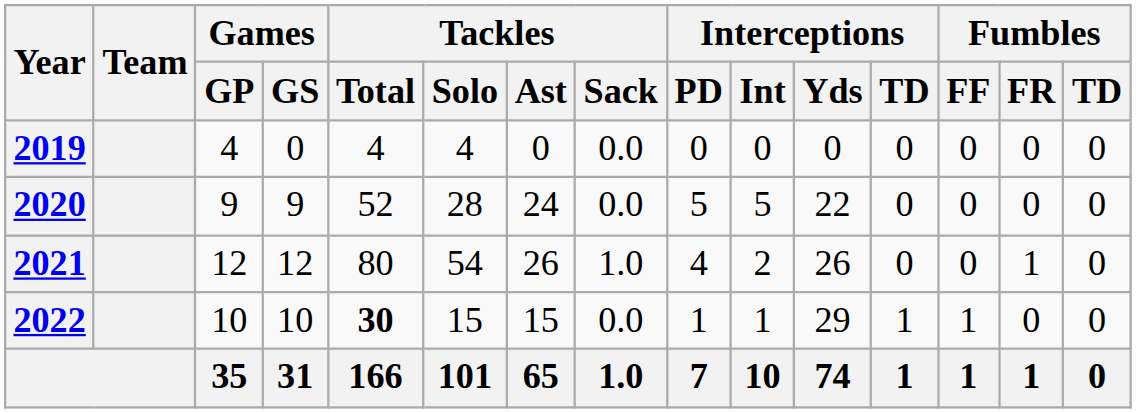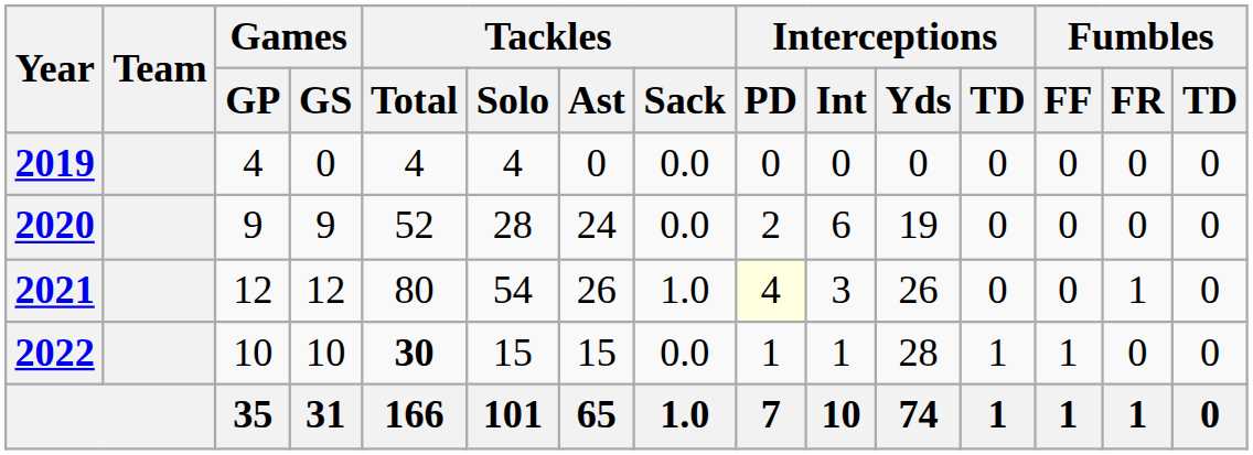2020 | Interceptions / PD: 5 -> 2
2020 | Interceptions / Int: 5 -> 6
2020 | Interceptions / Yds: 22 -> 19
2021 | Interceptions / PD: no background -> lightyellow background
2021 | Interceptions / Int: 2 -> 3
2022 | Interceptions / Yds: 29 -> 28
